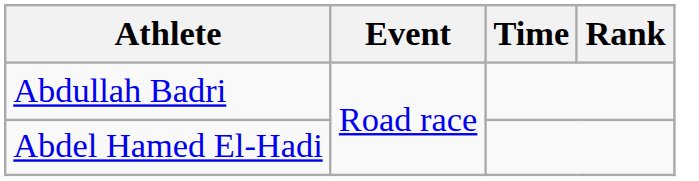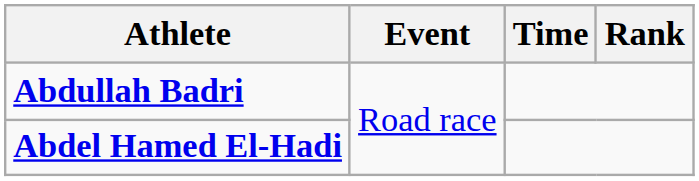Abdullah Badri | Athlete: normal -> bold
Abdel Hamed El-Hadi | Athlete: normal -> bold
